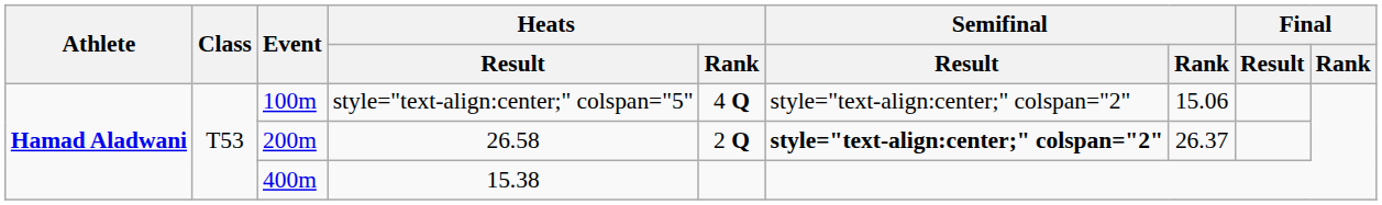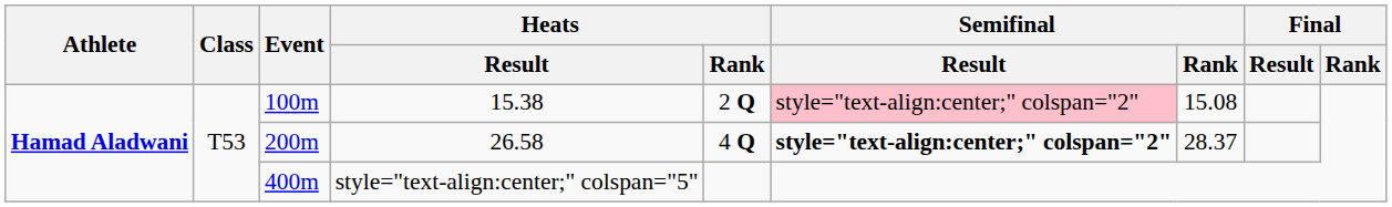100m | Heats / Result: style="text-align:center;" colspan="5" -> 15.38
100m | Heats / Rank: 4 Q -> 2 Q
100m | Semifinal / Result: no background -> pink background
100m | Semifinal / Rank: 15.06 -> 15.08
200m | Heats / Rank: 2 Q -> 4 Q
200m | Semifinal / Rank: 26.37 -> 28.37
400m | Heats / Result: 15.38 -> style="text-align:center;" colspan="5"
